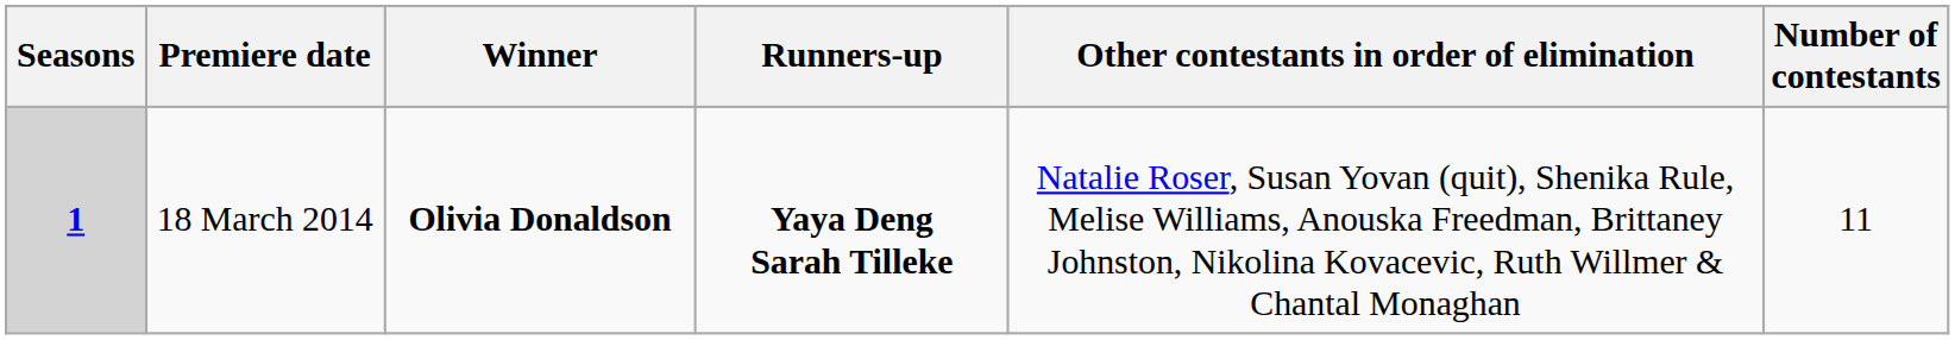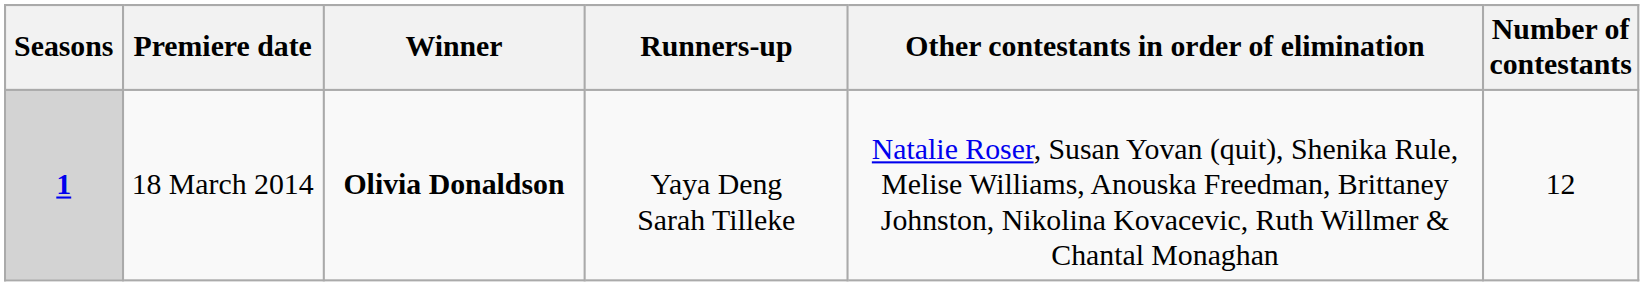18 March 2014 | Runners-up: bold -> normal
18 March 2014 | Number of contestants: 11 -> 12
